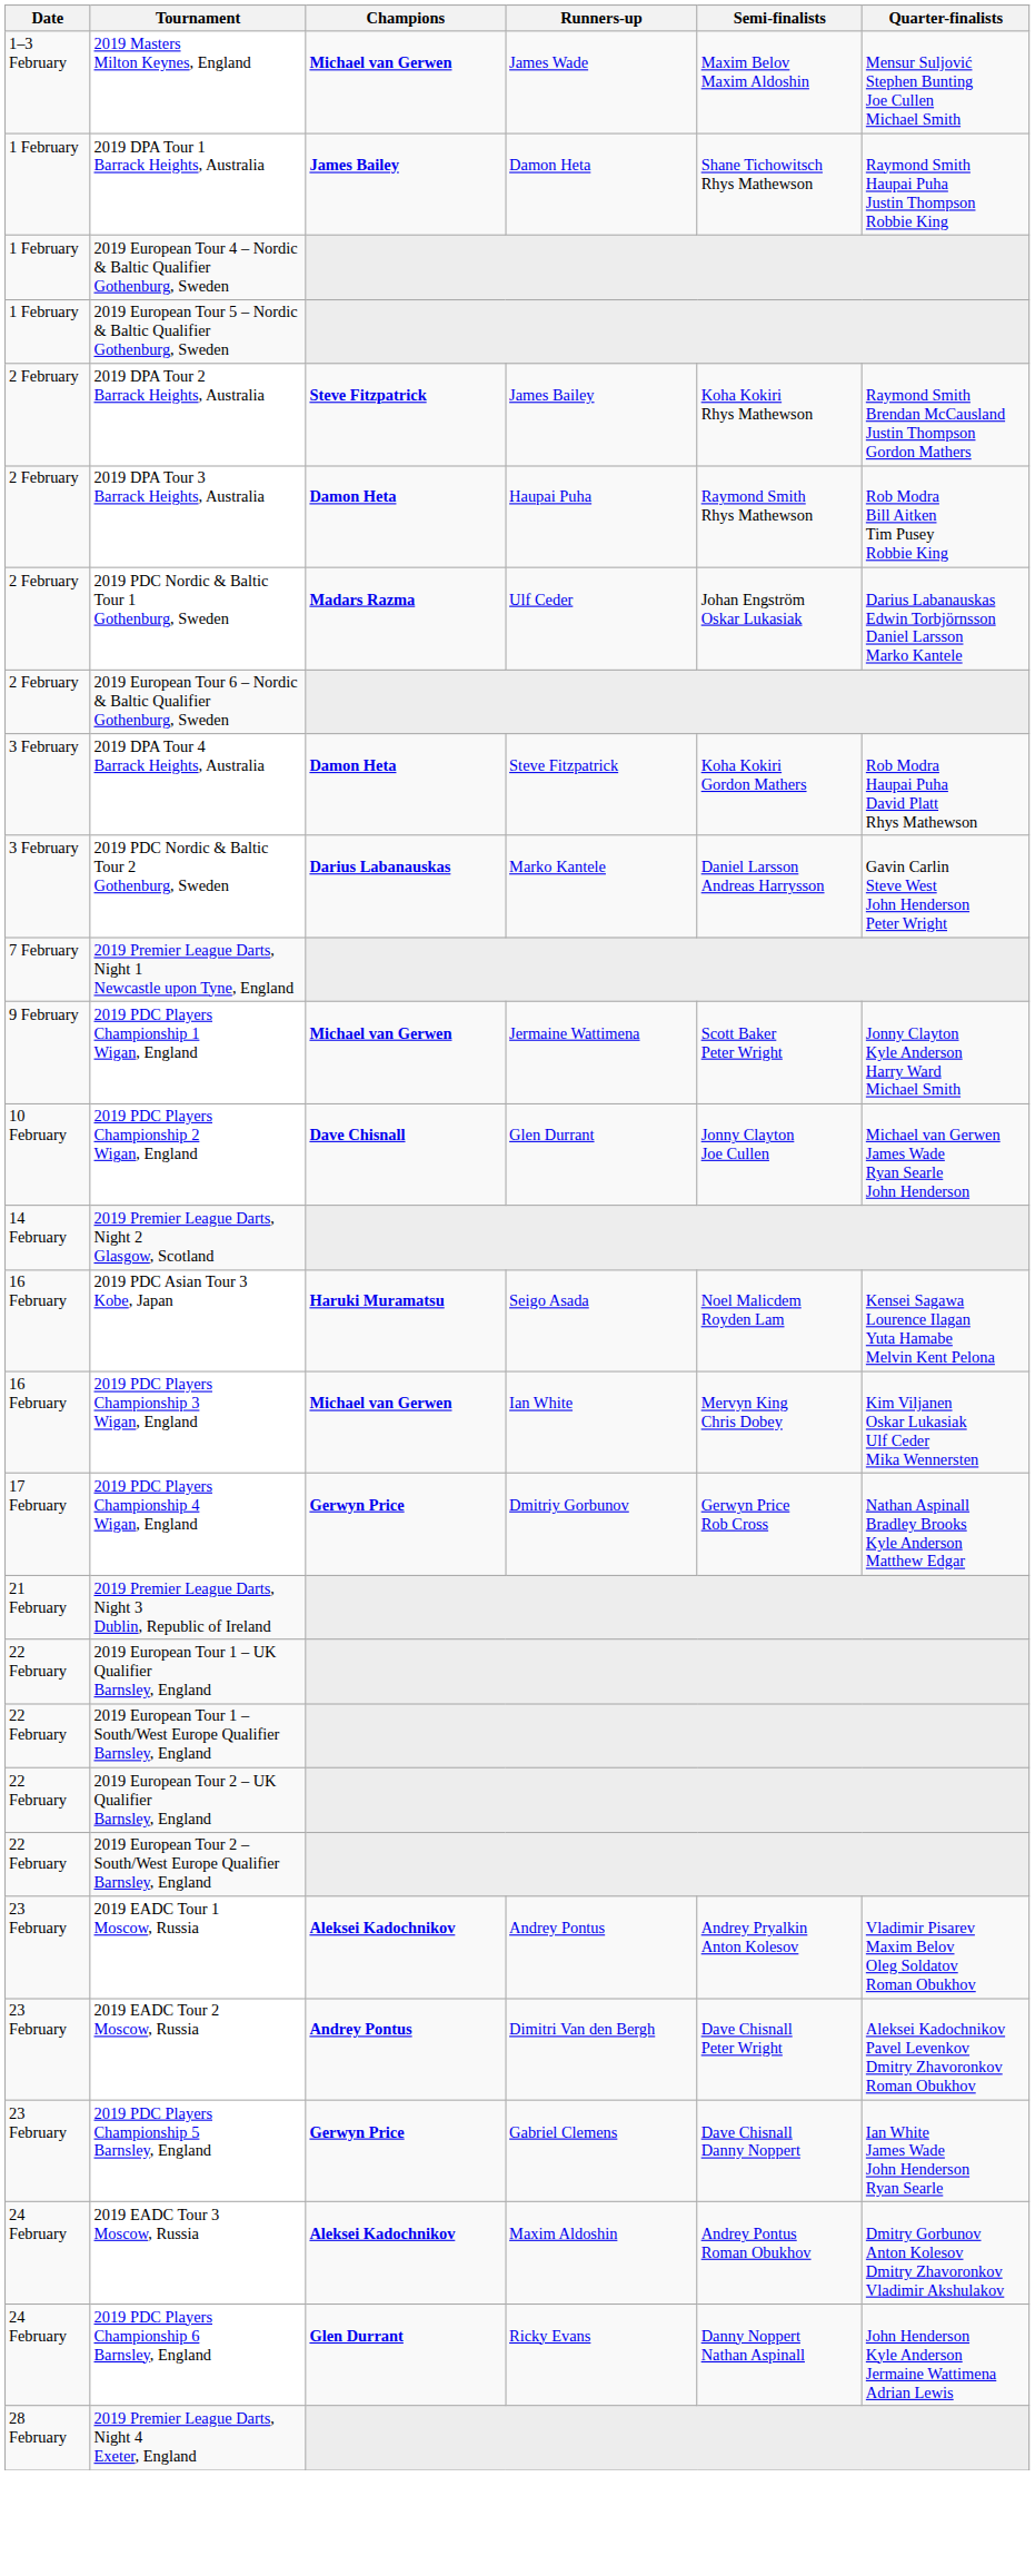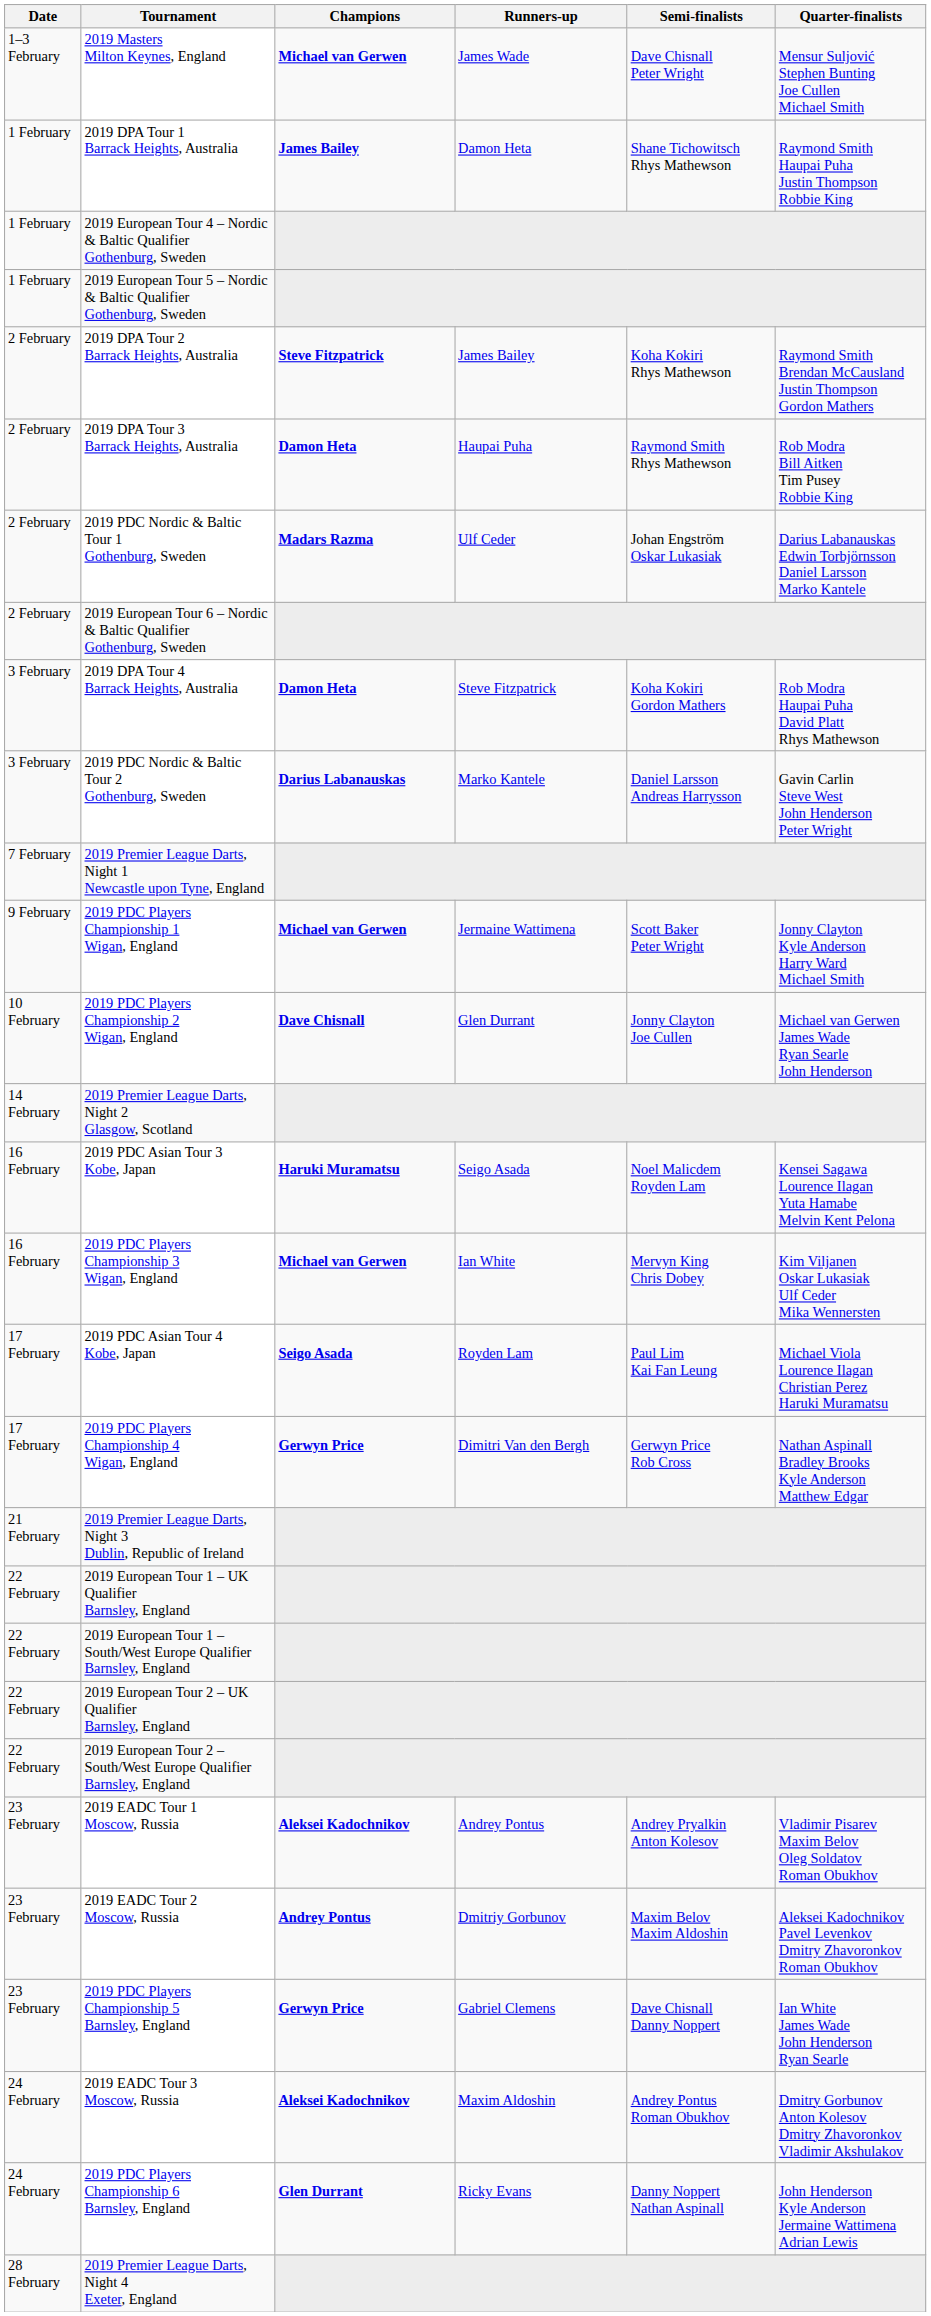2019 Masters Milton Keynes, England | Semi-finalists: Maxim Belov Maxim Aldoshin -> Dave Chisnall Peter Wright
+ row: 17 February | 2019 PDC Asian Tour 4 Kobe, Japan | Seigo Asada | Royden Lam | Paul Lim Kai Fan Leung | Michael Viola Lourence Ilagan Christian Perez Haruki Muramatsu
2019 PDC Players Championship 4 Wigan, England | Runners-up: Dmitriy Gorbunov -> Dimitri Van den Bergh
2019 EADC Tour 2 Moscow, Russia | Runners-up: Dimitri Van den Bergh -> Dmitriy Gorbunov
2019 EADC Tour 2 Moscow, Russia | Semi-finalists: Dave Chisnall Peter Wright -> Maxim Belov Maxim Aldoshin
